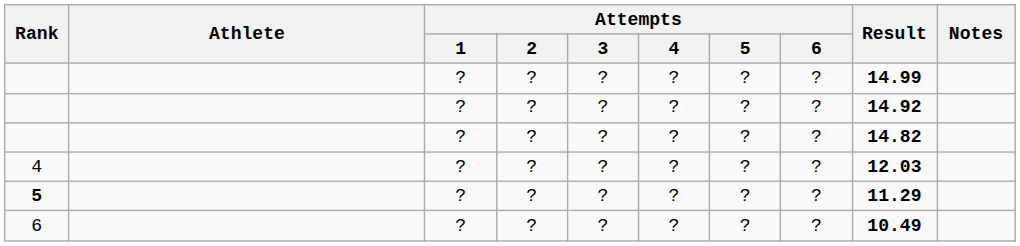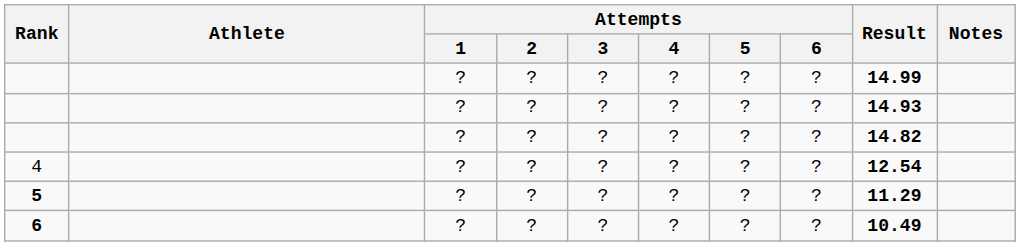row 4 | Result: 14.92 -> 14.93
row 6 | Result: 12.03 -> 12.54
row 8 | Rank: normal -> bold
